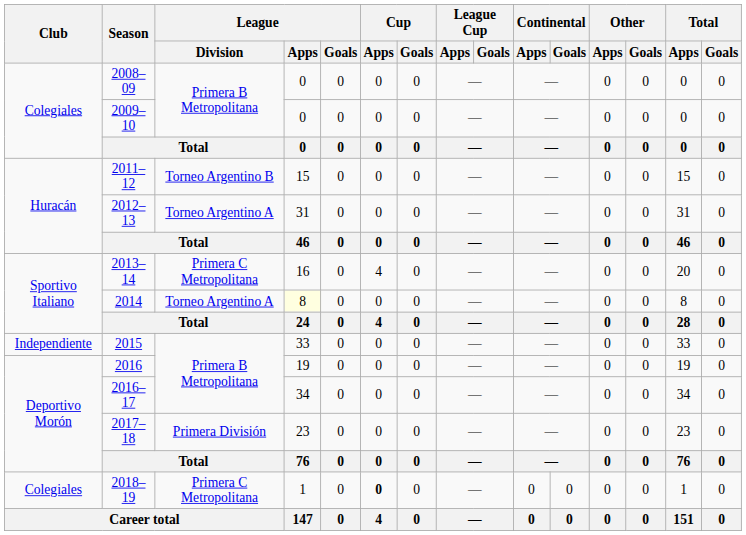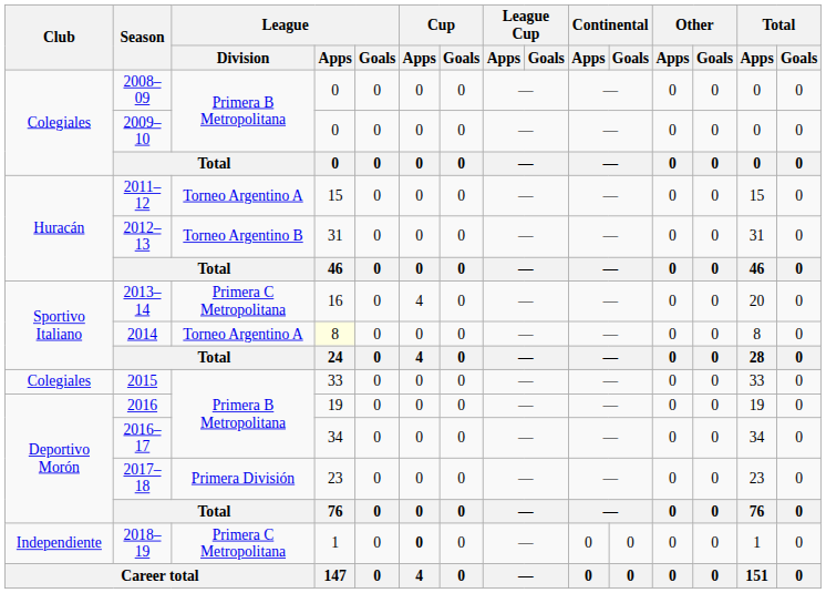2011–12 | League / Division: Torneo Argentino B -> Torneo Argentino A
2012–13 | League / Division: Torneo Argentino A -> Torneo Argentino B
2015 | Club: Independiente -> Colegiales
2018–19 | Club: Colegiales -> Independiente
